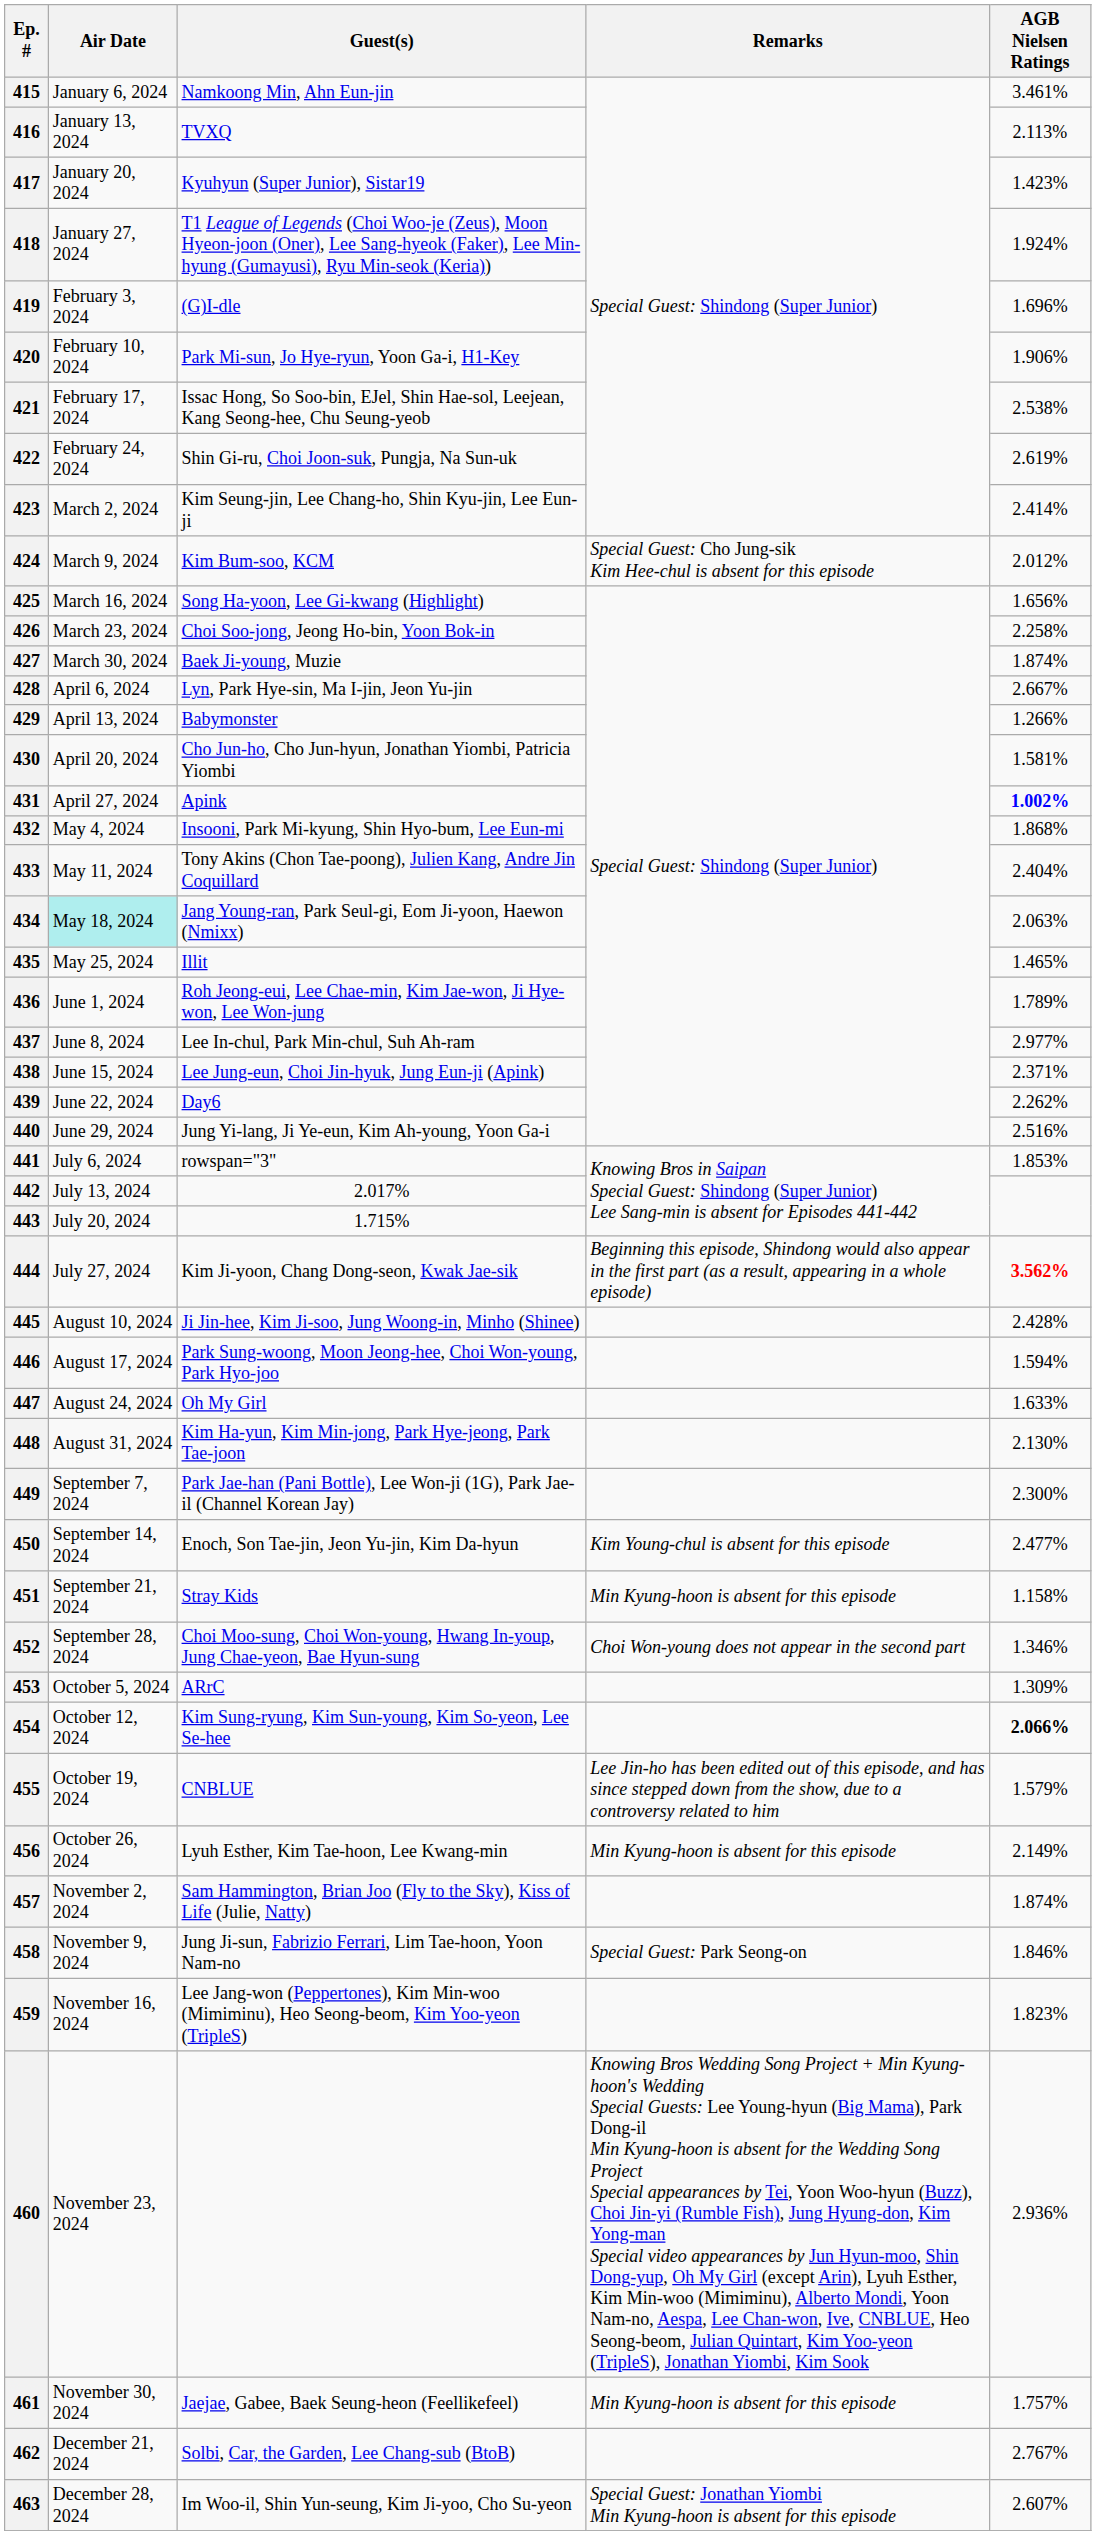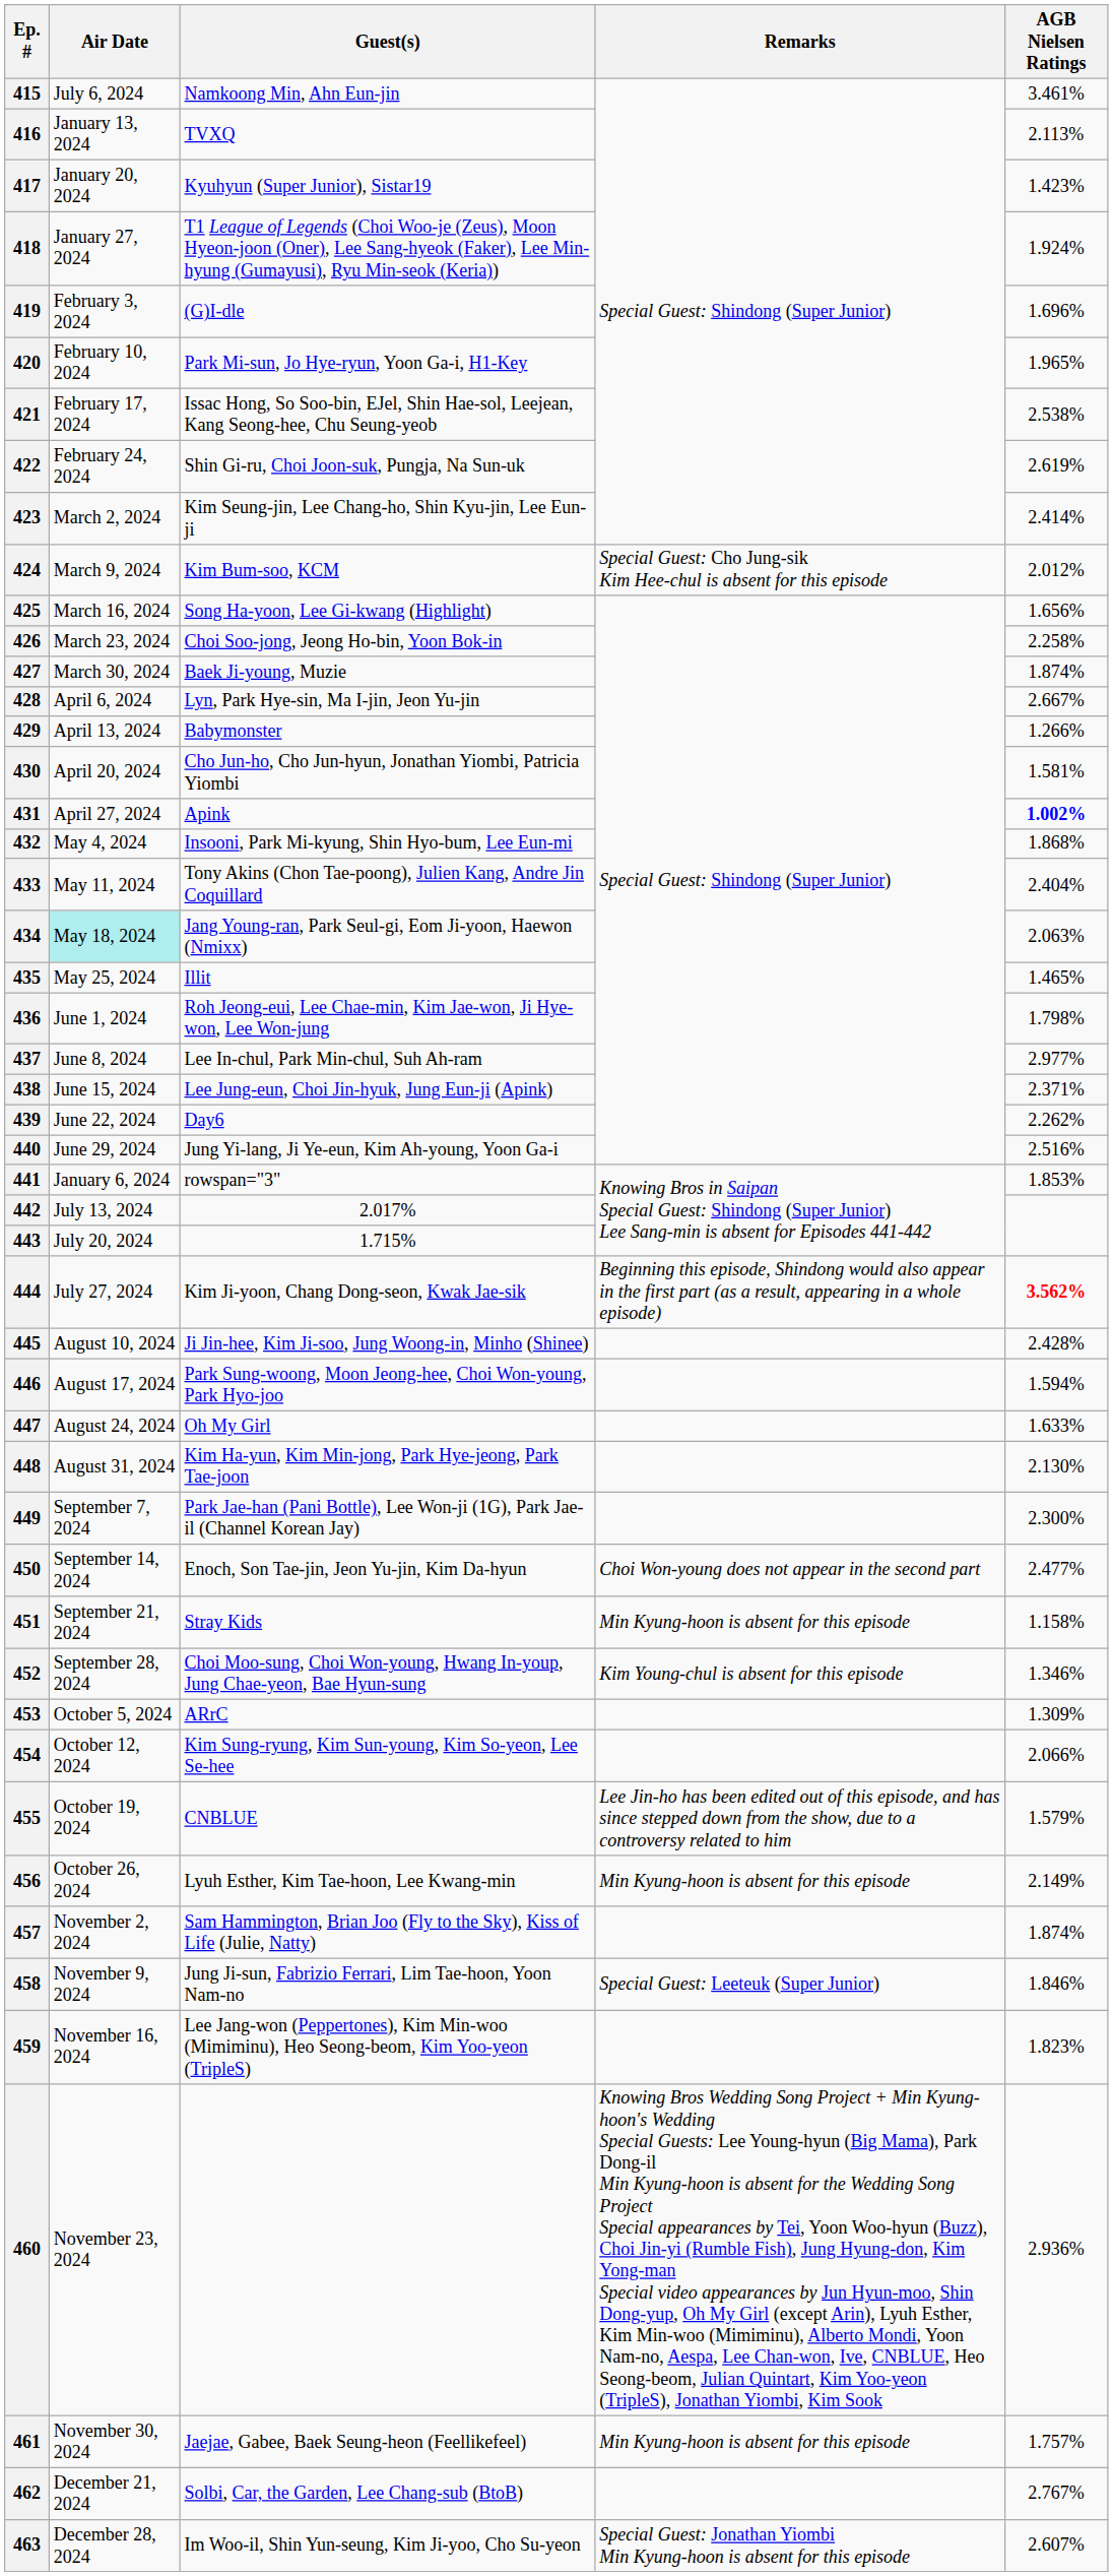415 | Air Date: January 6, 2024 -> July 6, 2024
420 | AGB Nielsen Ratings: 1.906% -> 1.965%
436 | AGB Nielsen Ratings: 1.789% -> 1.798%
441 | Air Date: July 6, 2024 -> January 6, 2024
450 | Remarks: Kim Young-chul is absent for this episode -> Choi Won-young does not appear in the second part
452 | Remarks: Choi Won-young does not appear in the second part -> Kim Young-chul is absent for this episode
454 | AGB Nielsen Ratings: bold -> normal
458 | Remarks: Special Guest: Park Seong-on -> Special Guest: Leeteuk (Super Junior)
